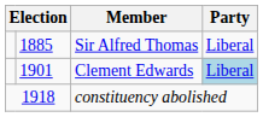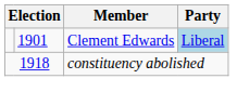- row: 1885 | Sir Alfred Thomas | Liberal
